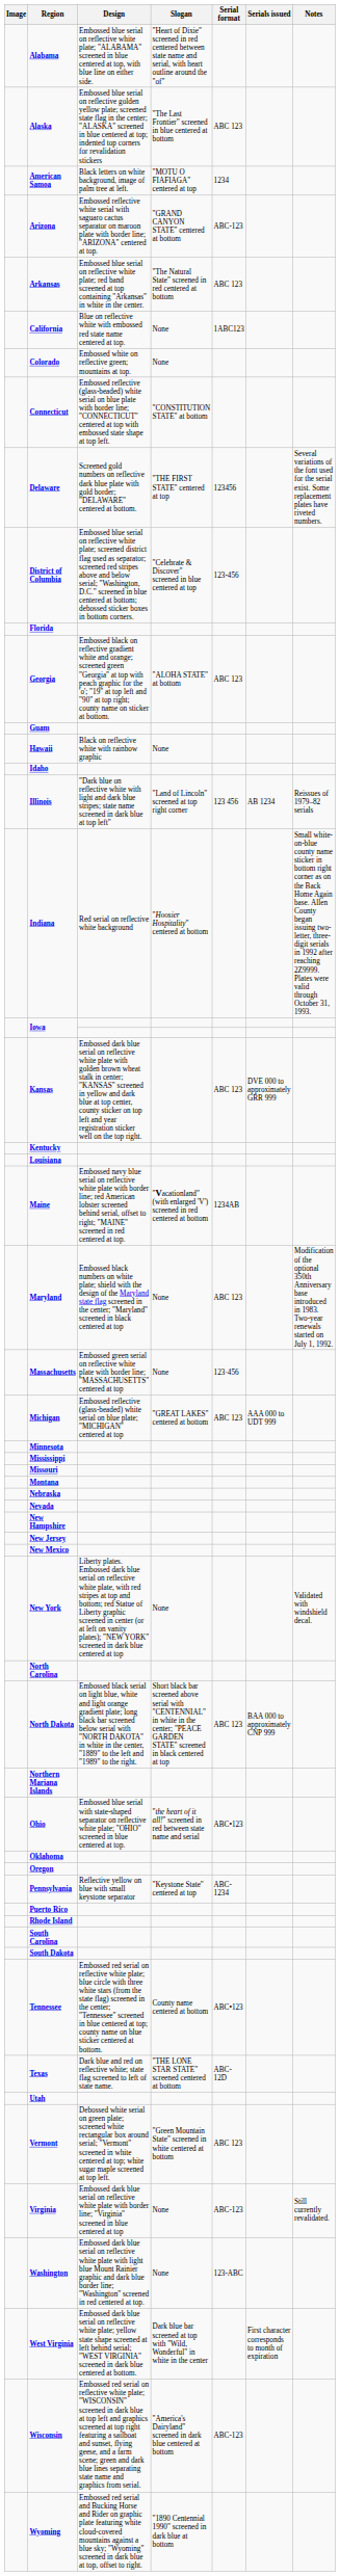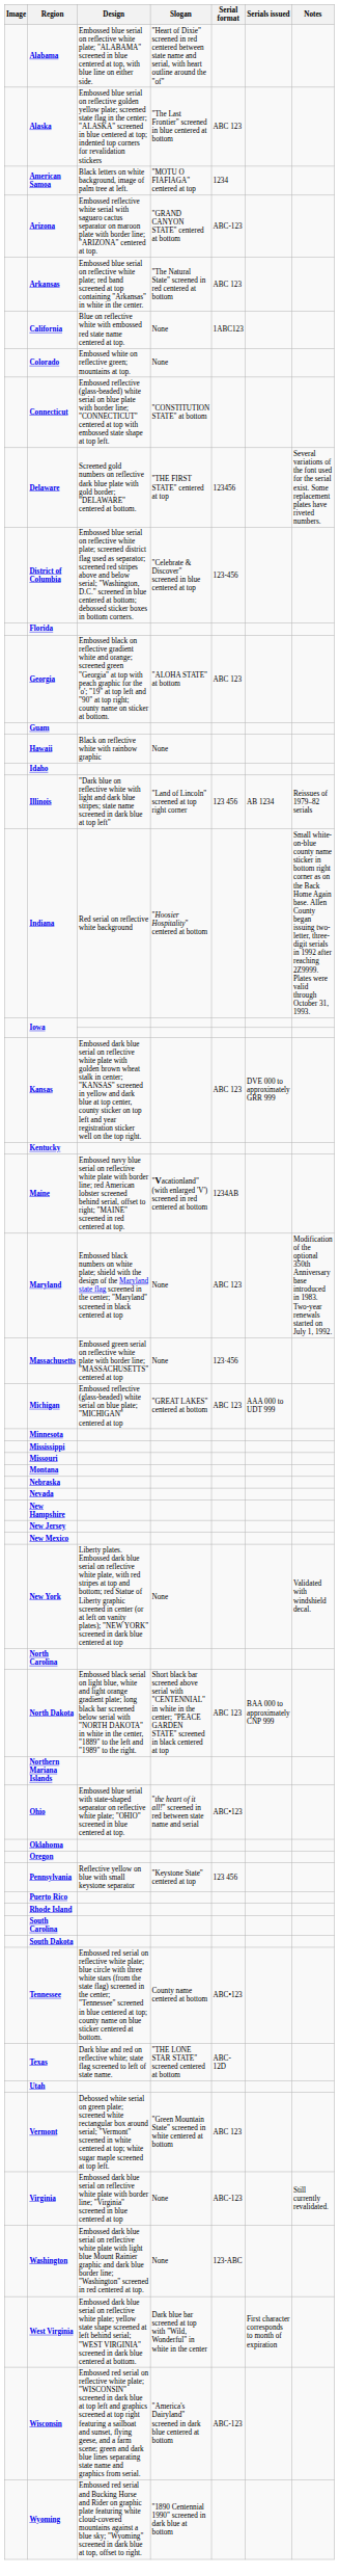- row: Louisiana
Pennsylvania | Serial format: ABC-1234 -> 123 456
